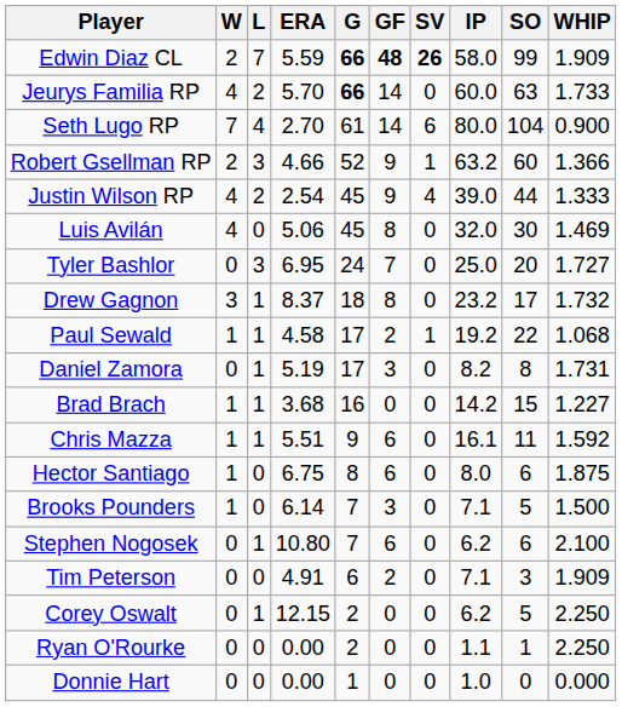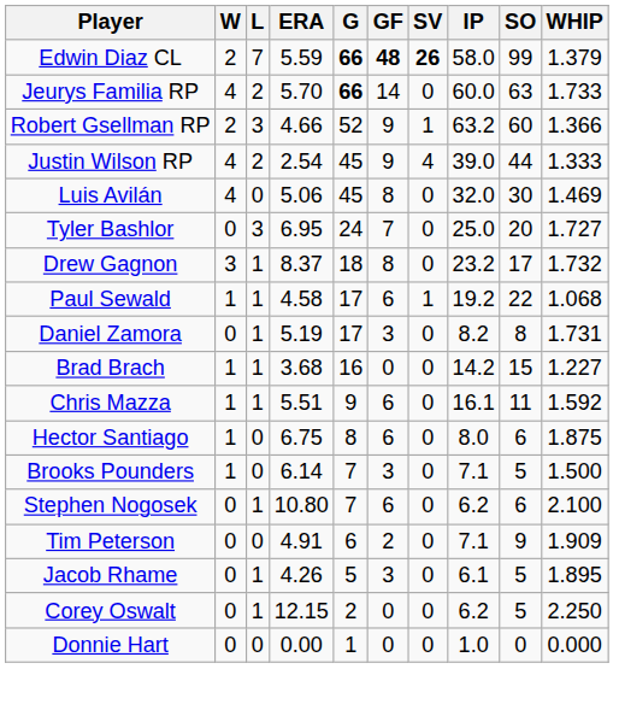Edwin Diaz CL | WHIP: 1.909 -> 1.379
- row: Seth Lugo RP | 7 | 4 | 2.70 | 61 | 14 | 6 | 80.0 | 104 | 0.900
Paul Sewald | GF: 2 -> 6
Tim Peterson | SO: 3 -> 9
+ row: Jacob Rhame | 0 | 1 | 4.26 | 5 | 3 | 0 | 6.1 | 5 | 1.895
- row: Ryan O'Rourke | 0 | 0 | 0.00 | 2 | 0 | 0 | 1.1 | 1 | 2.250
